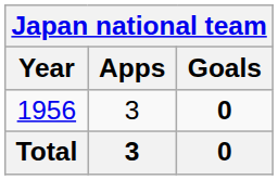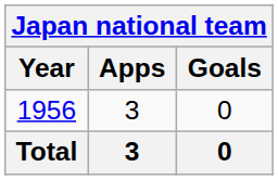1956 | Goals: bold -> normal
